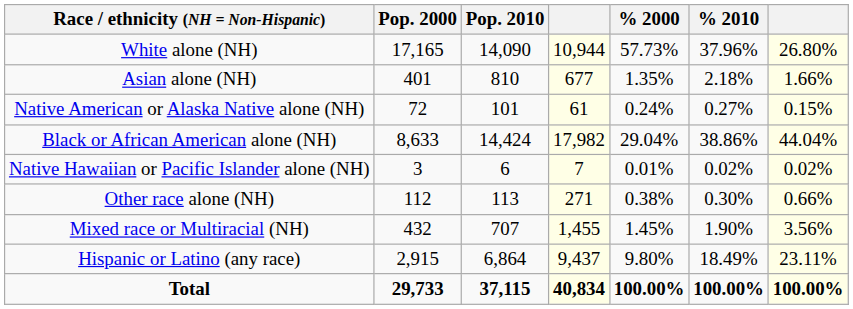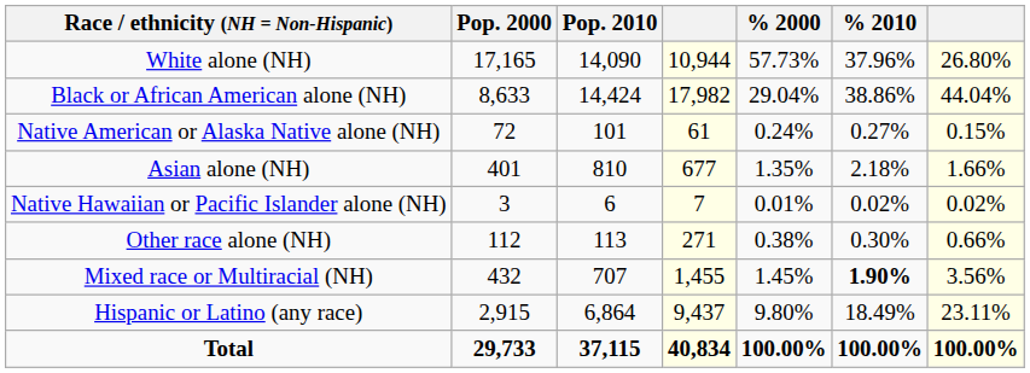rows swapped: Black or African American alone (NH) <-> Asian alone (NH)
Mixed race or Multiracial (NH) | % 2010: normal -> bold
